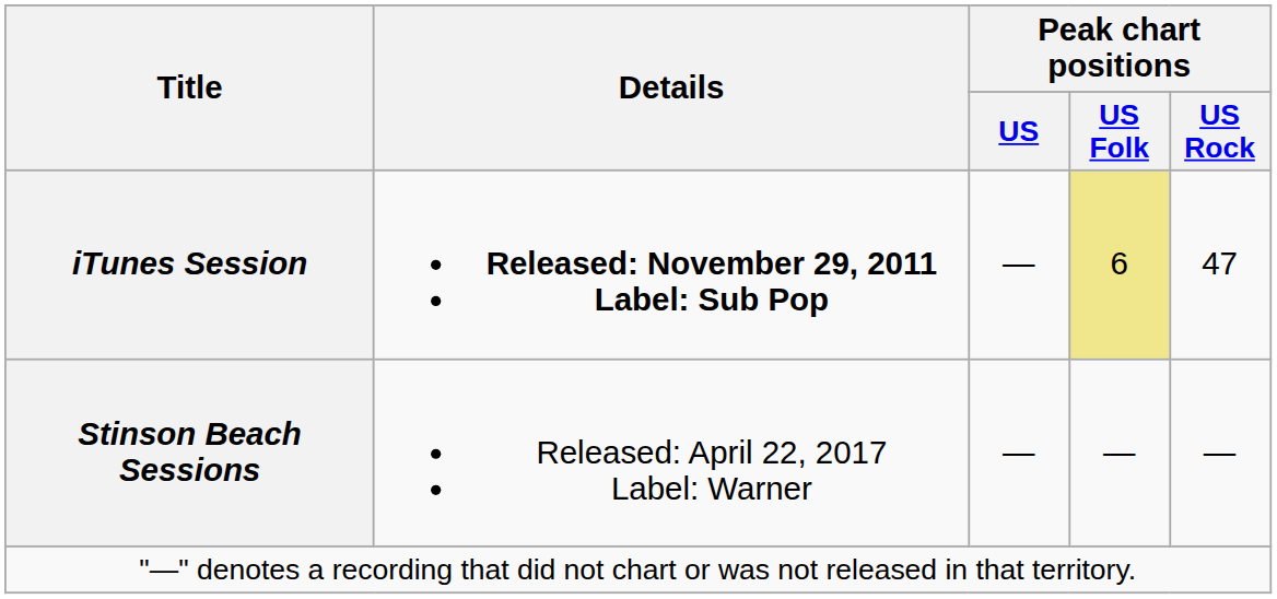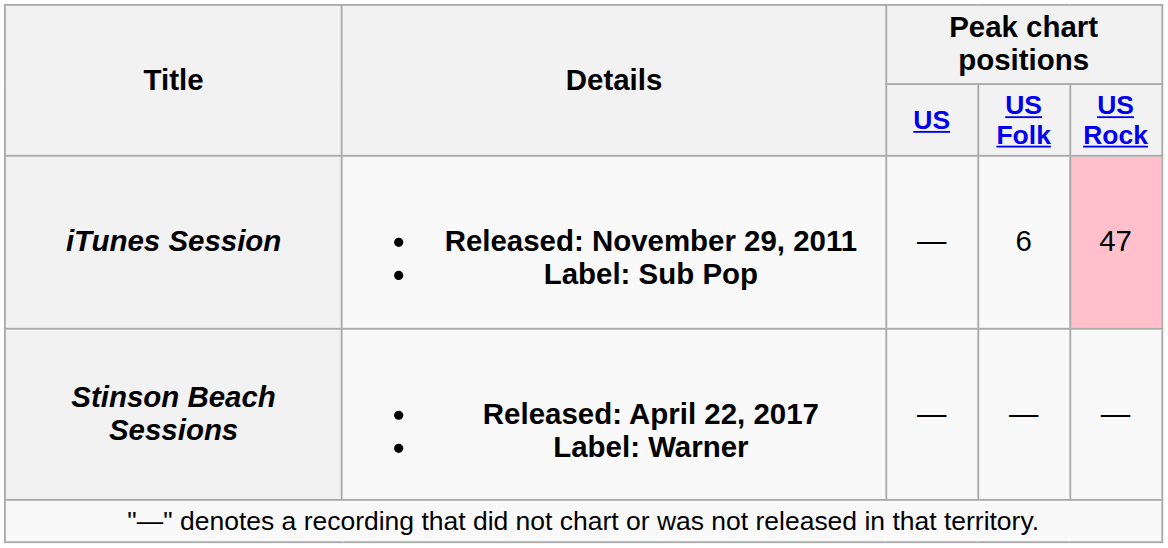iTunes Session | Peak chart positions / US Folk: khaki background -> no background
iTunes Session | Peak chart positions / US Rock: no background -> pink background
Stinson Beach Sessions | Details: normal -> bold
